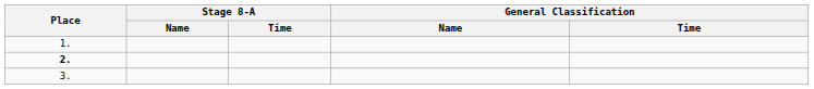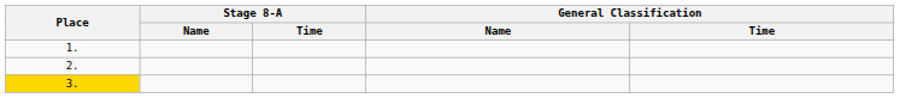2. | Place: bold -> normal
3. | Place: no background -> gold background
